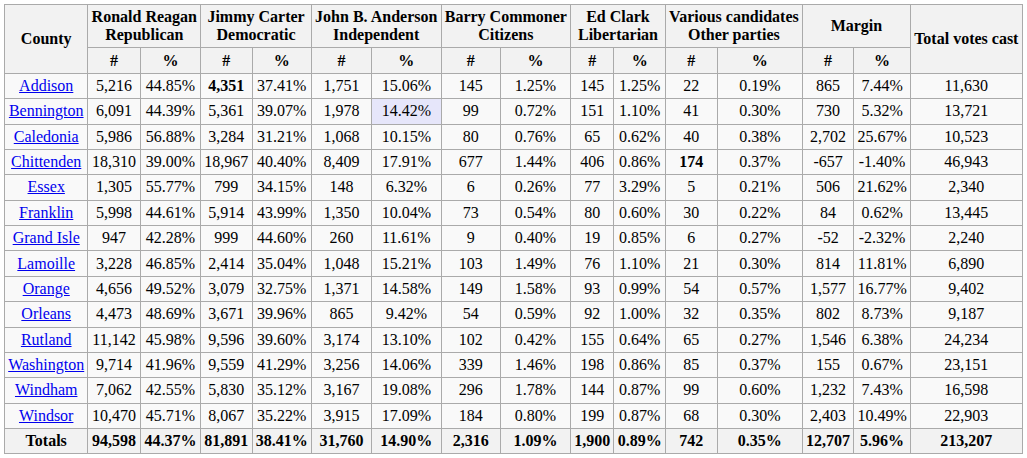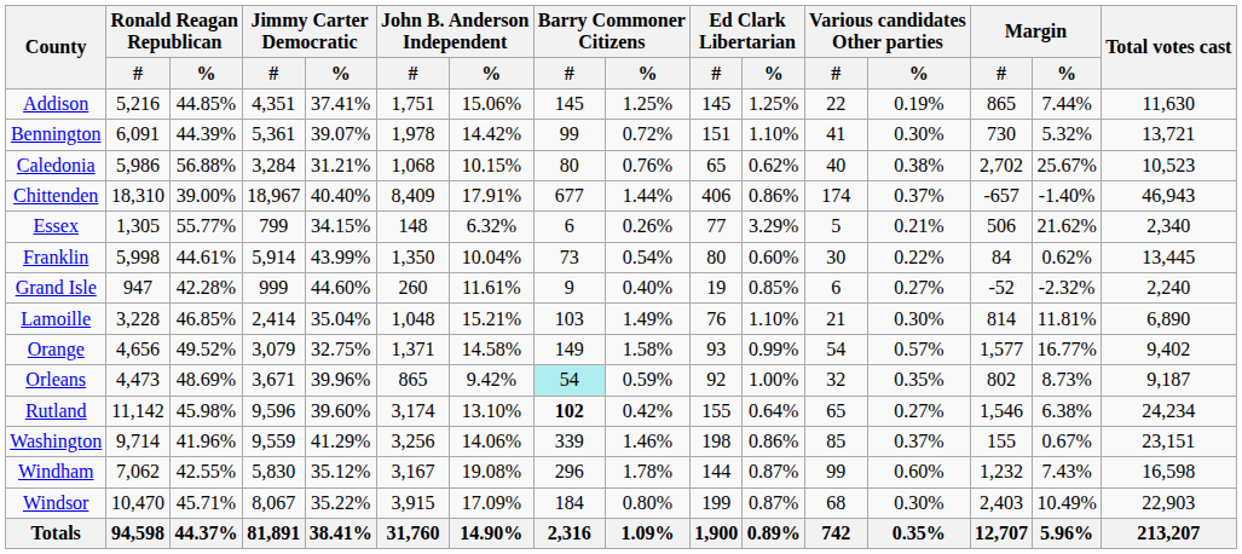Addison | Jimmy Carter Democratic / #: bold -> normal
Bennington | John B. Anderson Independent / %: lavender background -> no background
Chittenden | Various candidates Other parties / #: bold -> normal
Orleans | Barry Commoner Citizens / #: no background -> paleturquoise background
Rutland | Barry Commoner Citizens / #: normal -> bold
